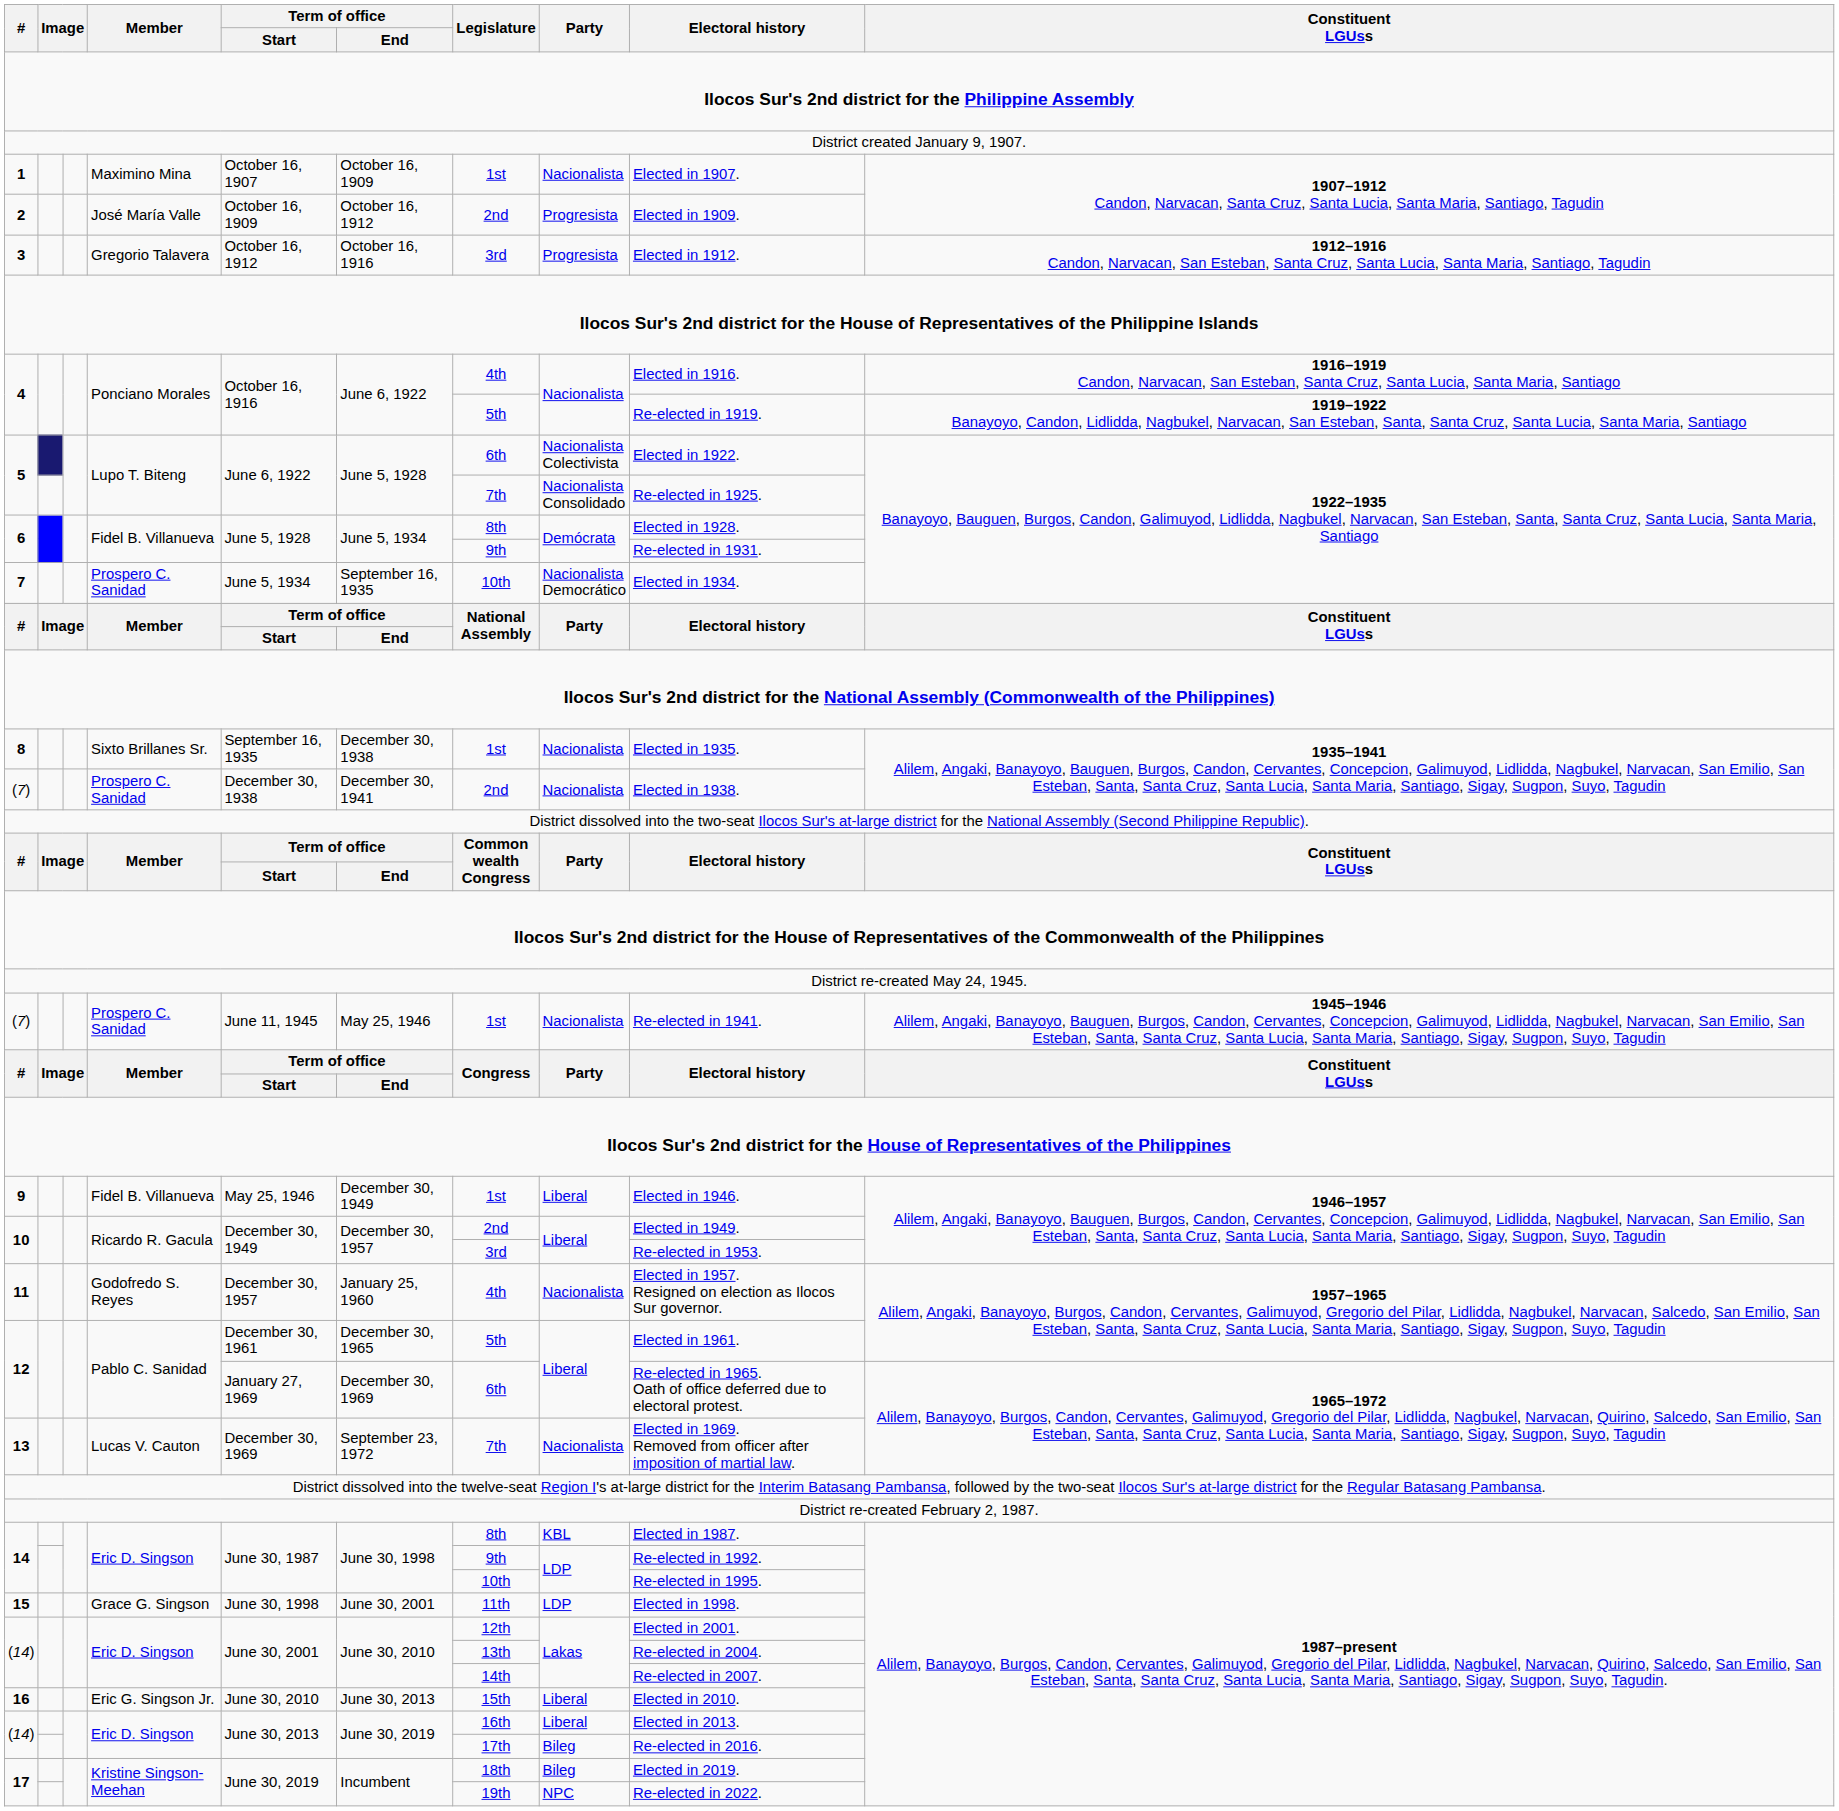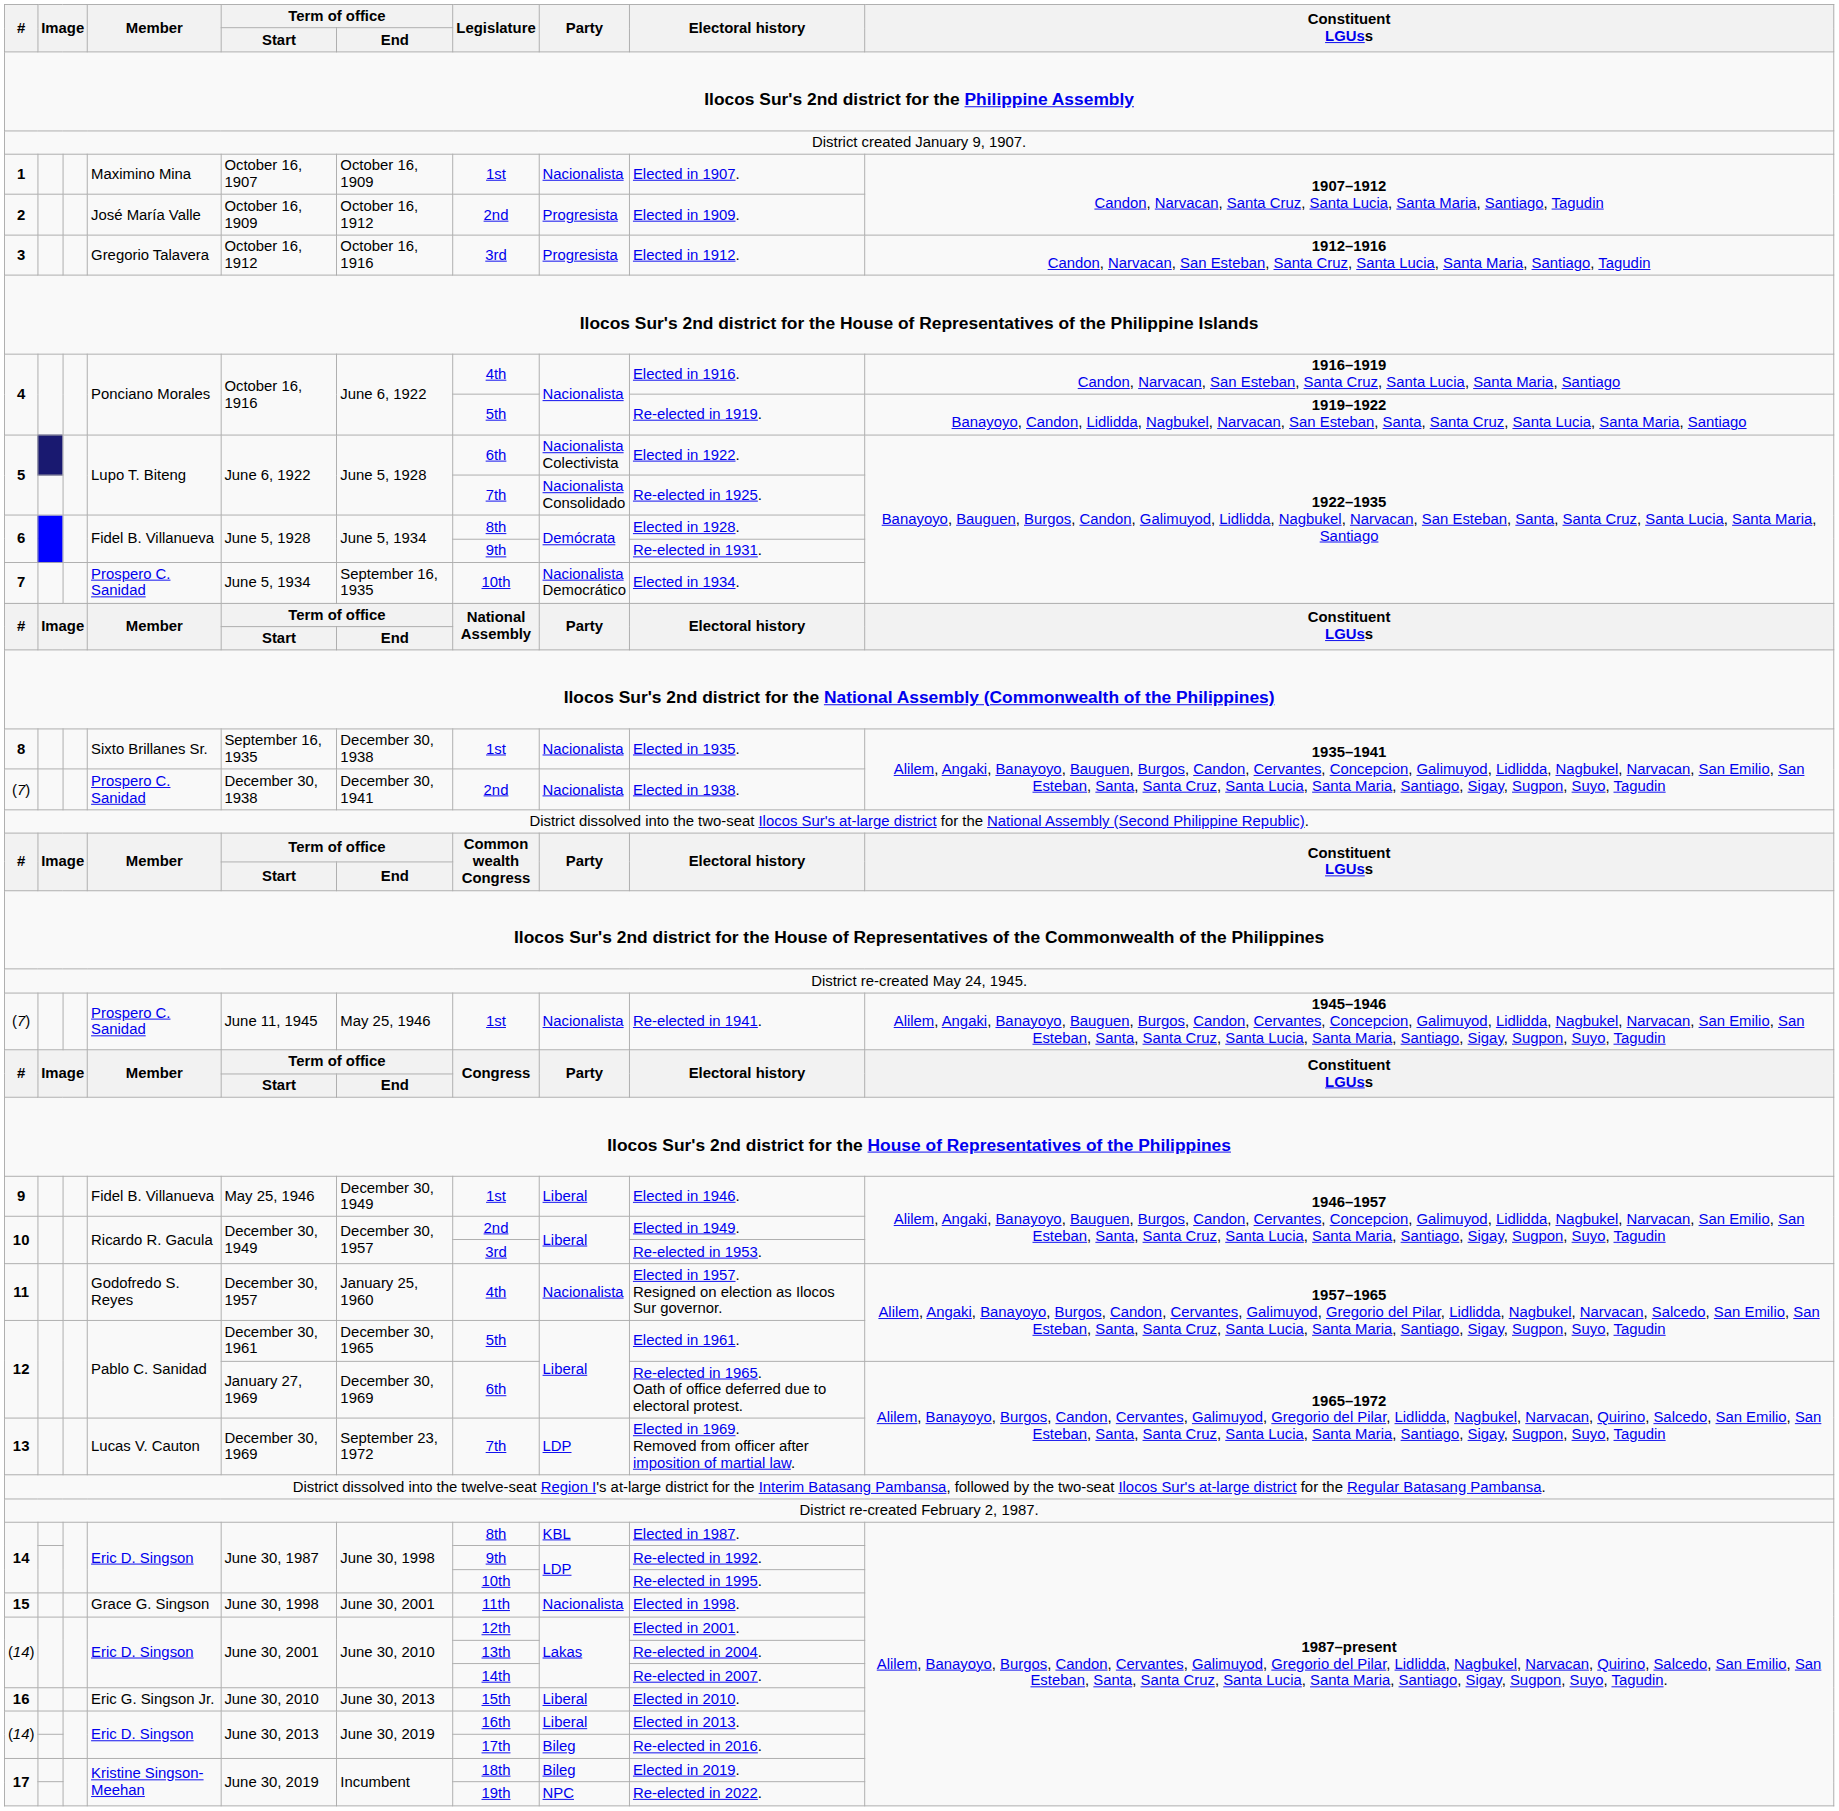13 | Party: Nacionalista -> LDP
15 | Party: LDP -> Nacionalista
